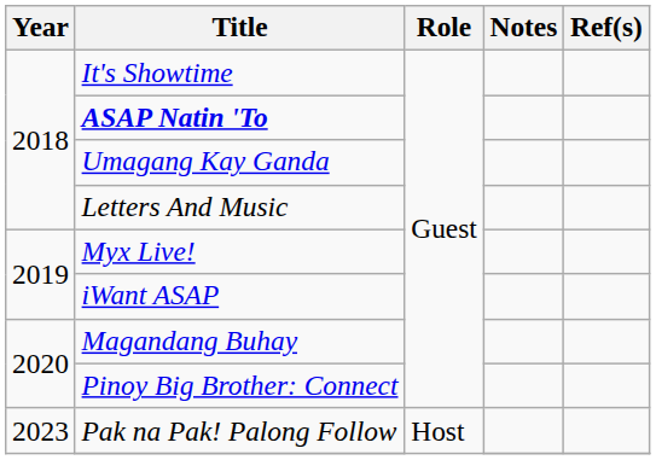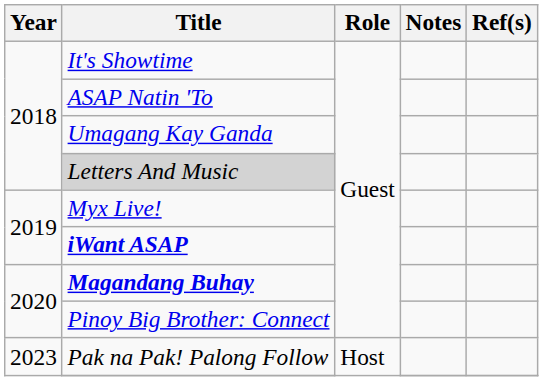ASAP Natin 'To | Title: bold -> normal
Letters And Music | Title: no background -> lightgrey background
iWant ASAP | Title: normal -> bold
Magandang Buhay | Title: normal -> bold
